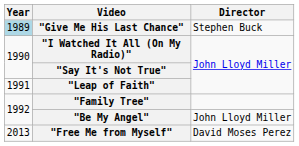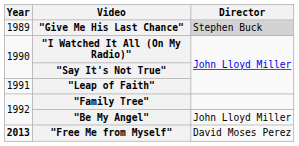"Give Me His Last Chance" | Year: lightblue background -> no background
"Give Me His Last Chance" | Director: no background -> lightgrey background
"Free Me from Myself" | Year: normal -> bold
